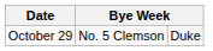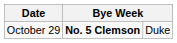October 29 | column 2: normal -> bold
